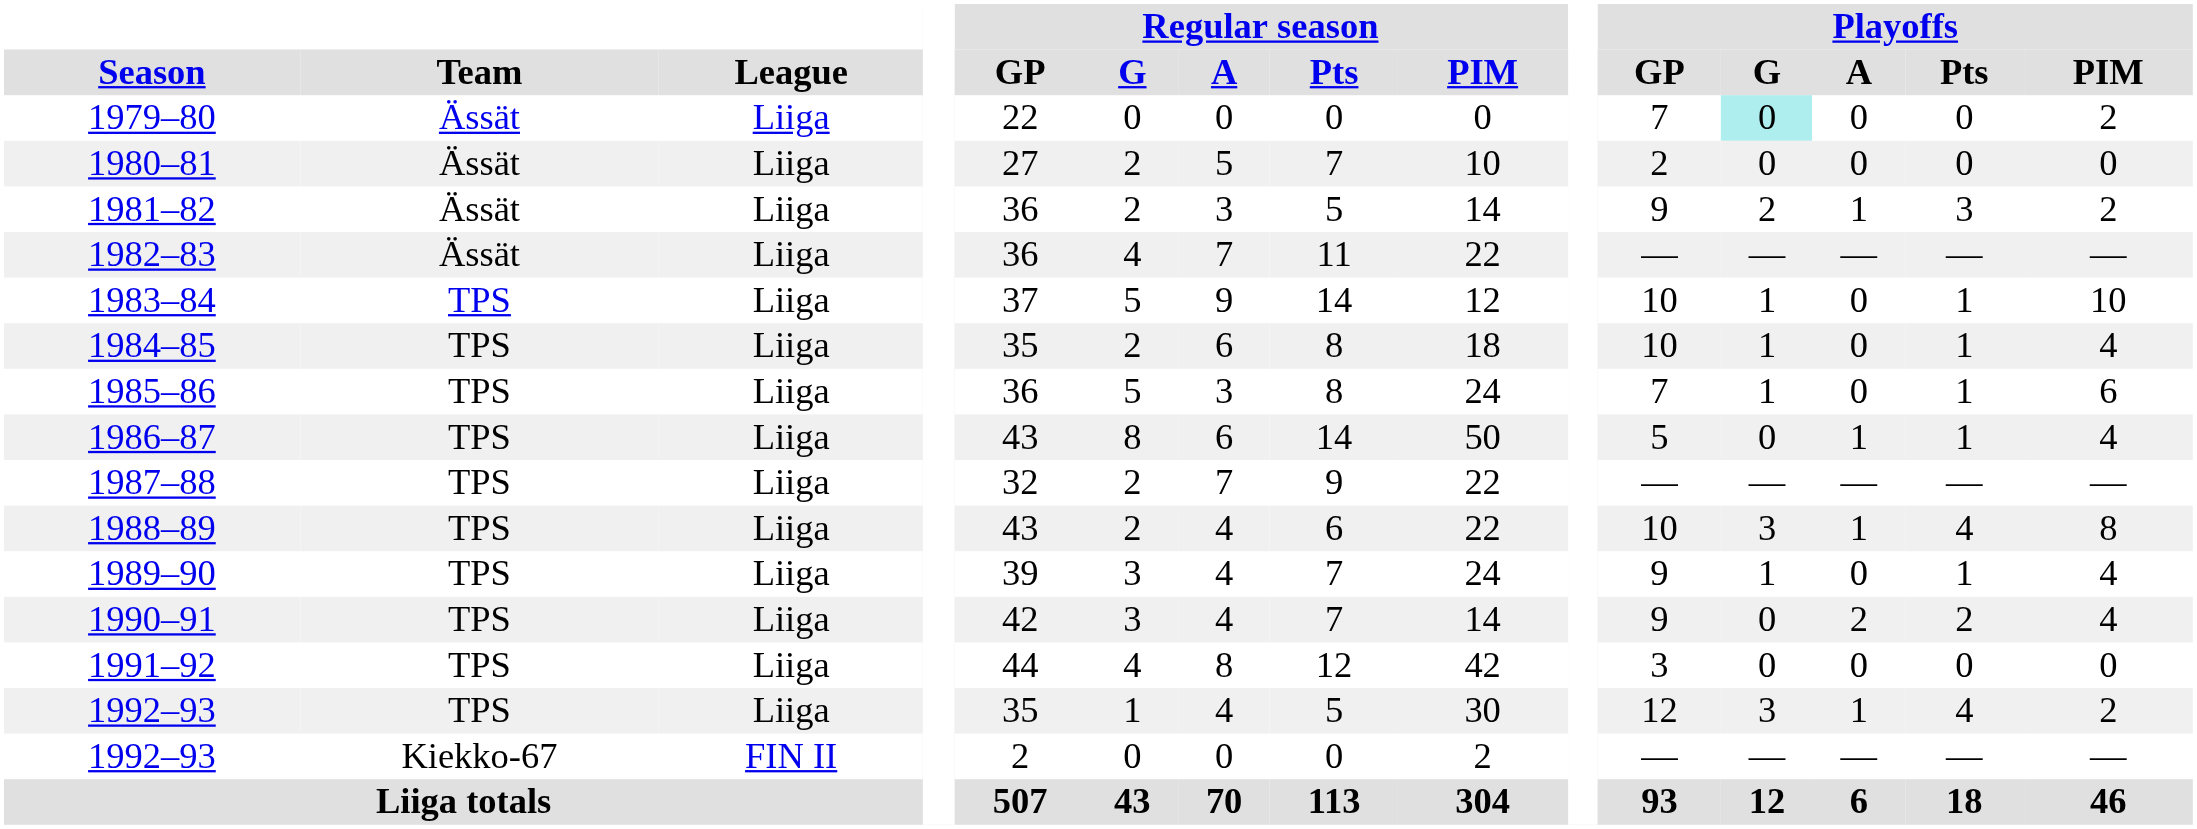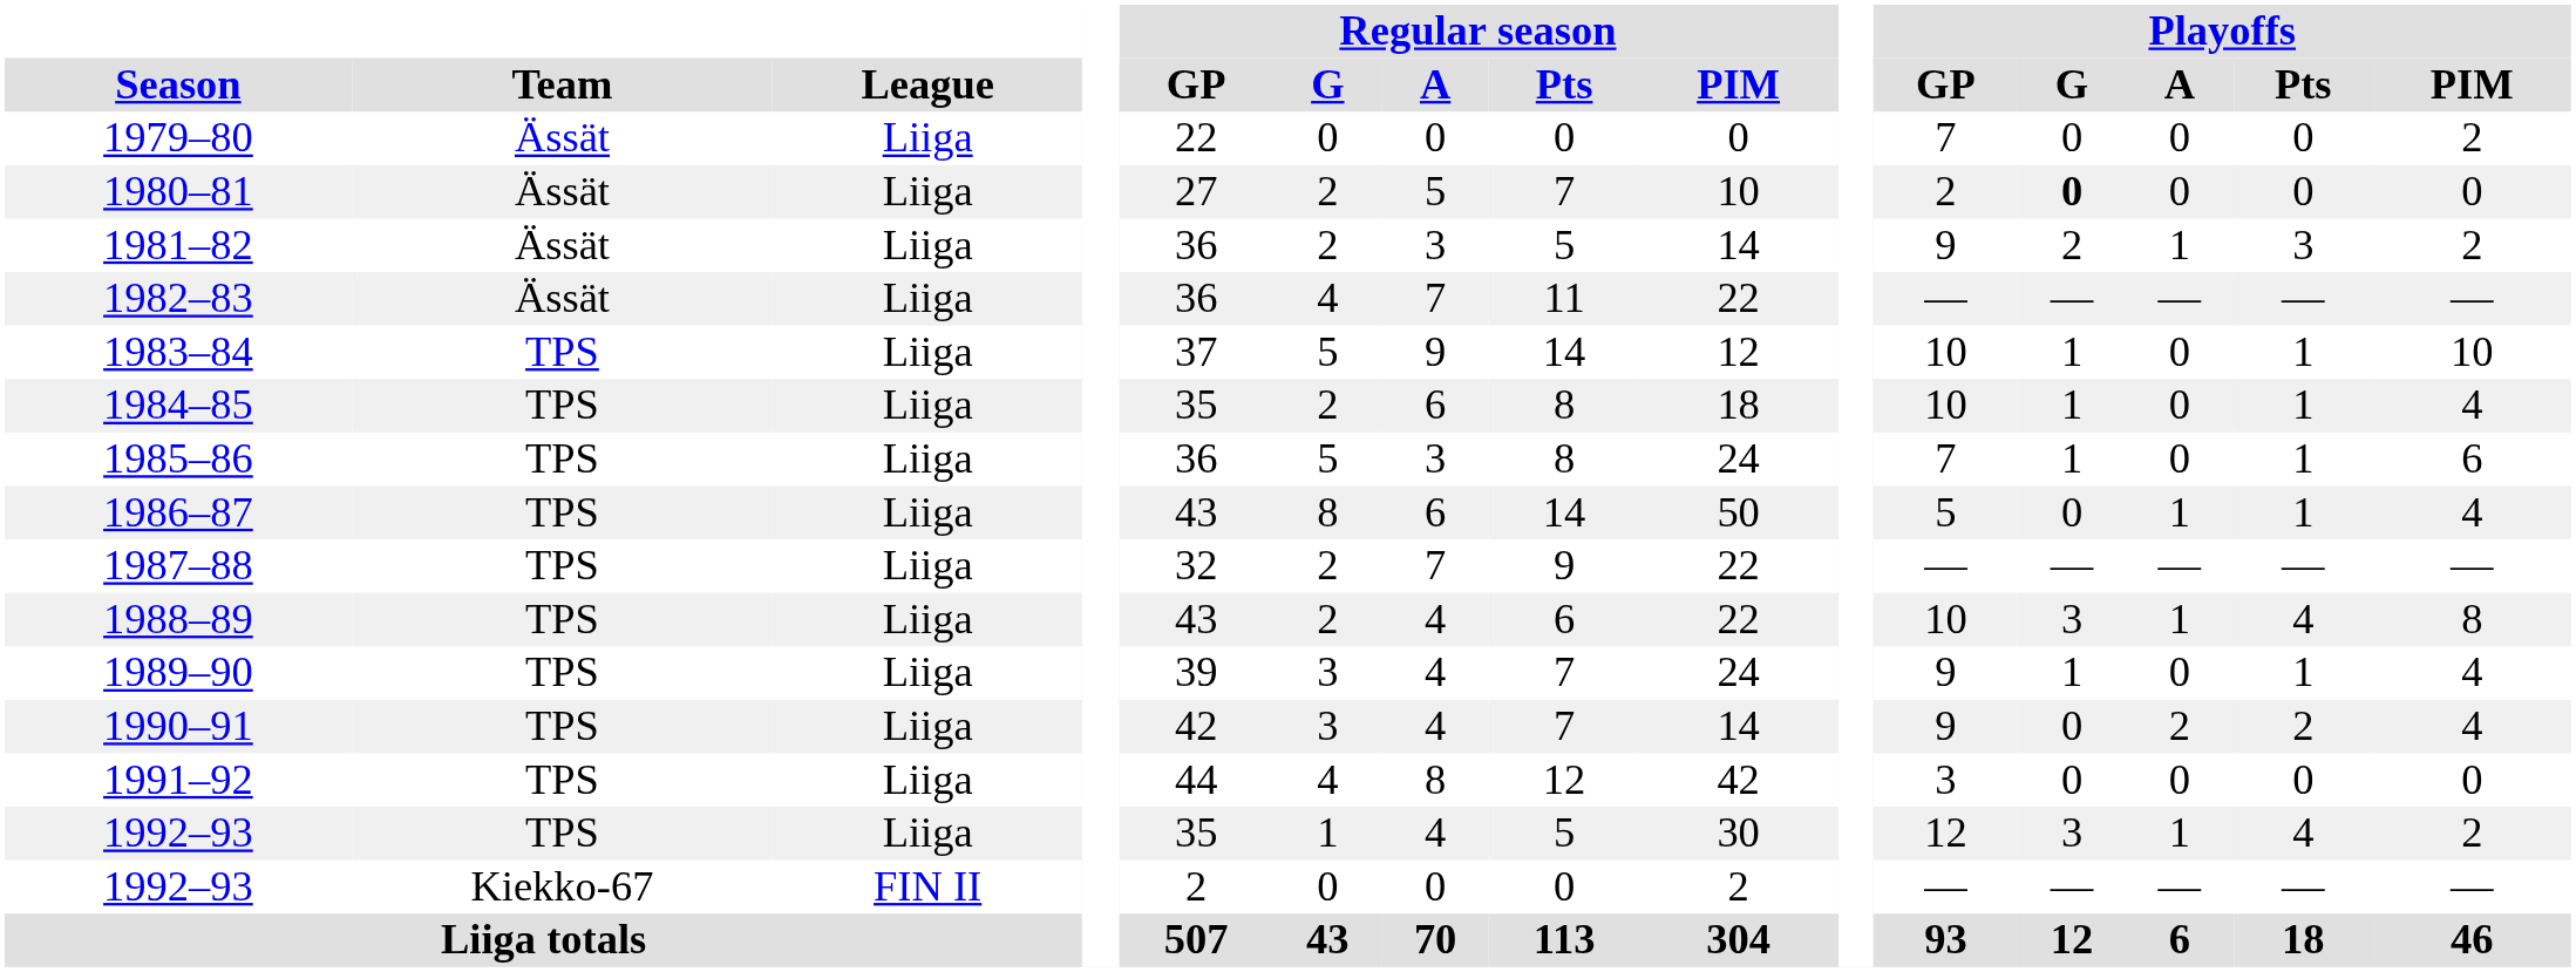1979–80 | Playoffs / G: paleturquoise background -> no background
1980–81 | Playoffs / G: normal -> bold
